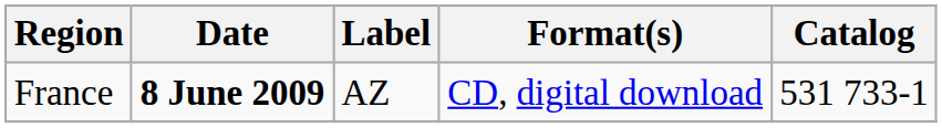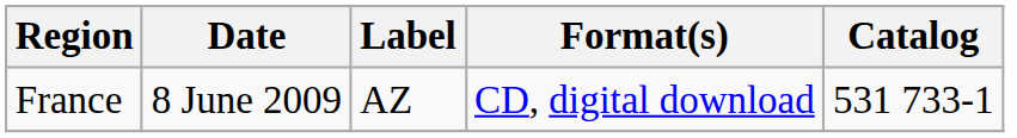France | Date: bold -> normal
